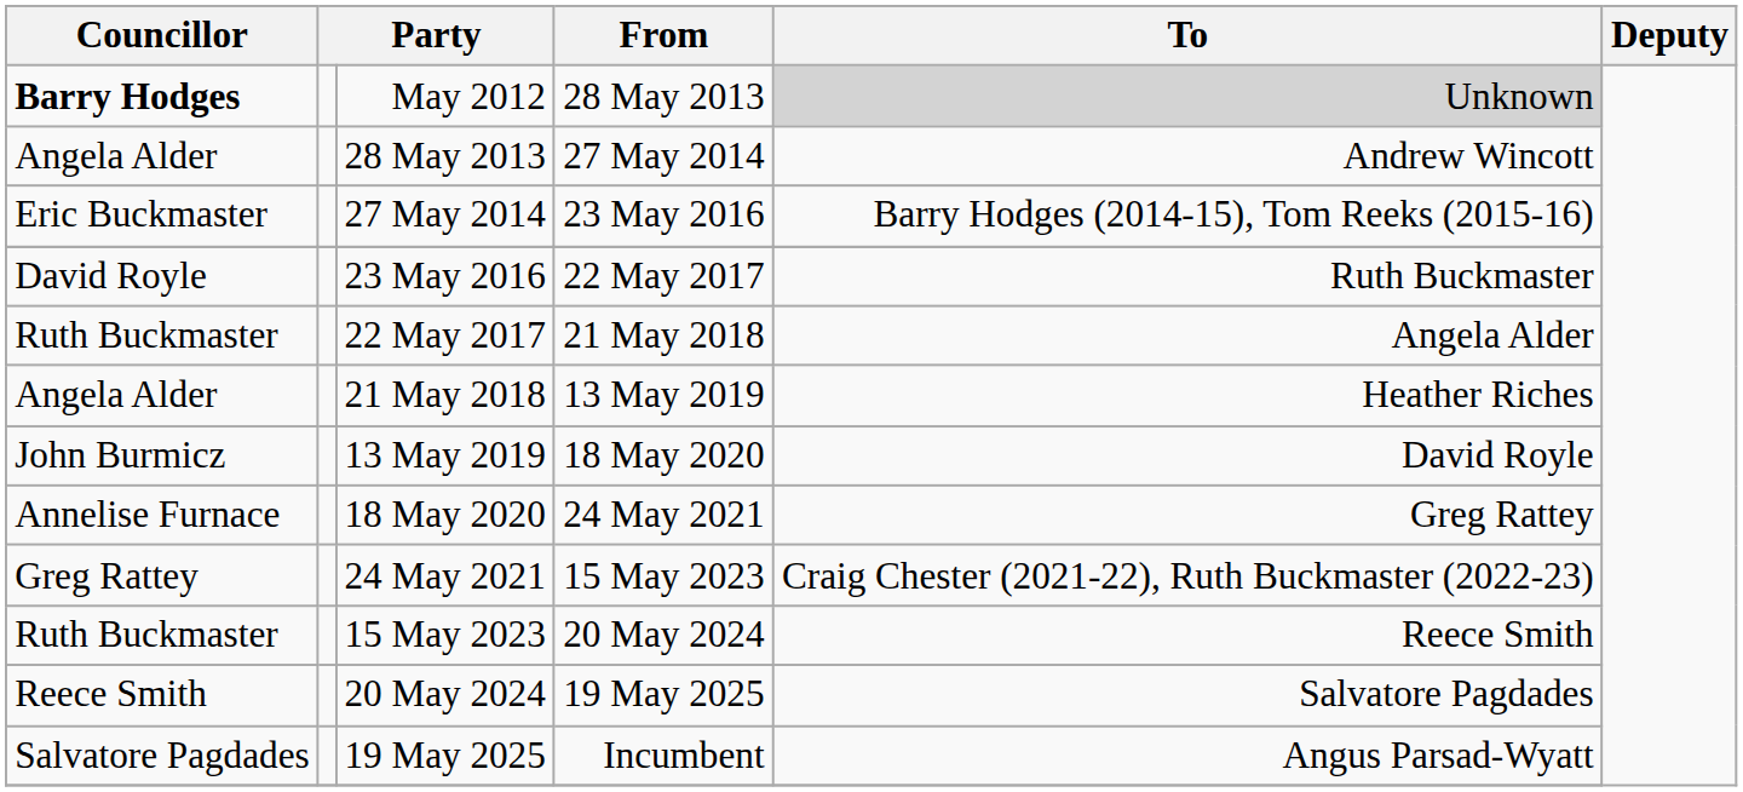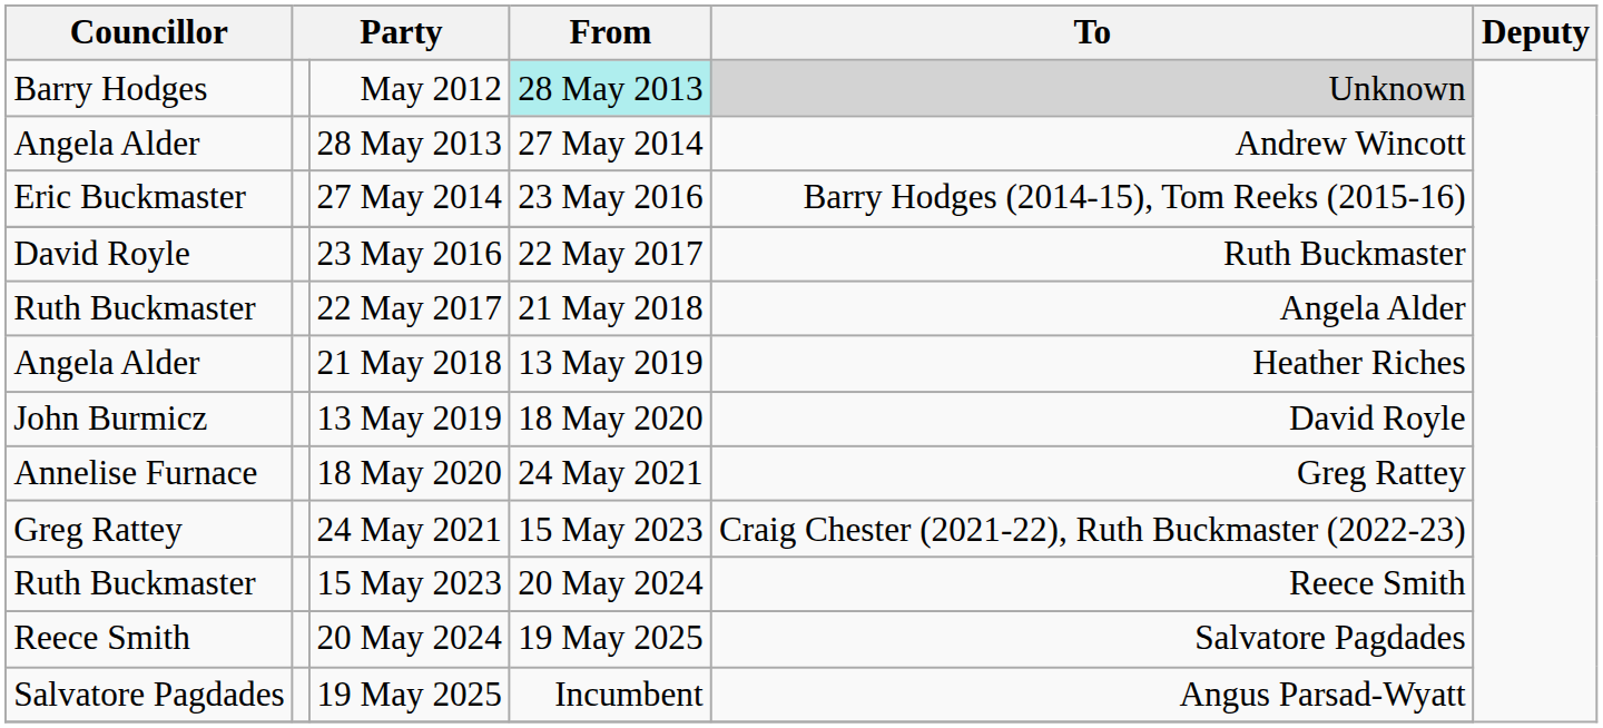May 2012 | Councillor: bold -> normal
May 2012 | From: no background -> paleturquoise background
